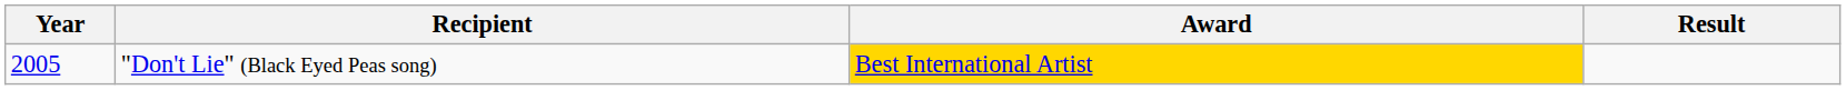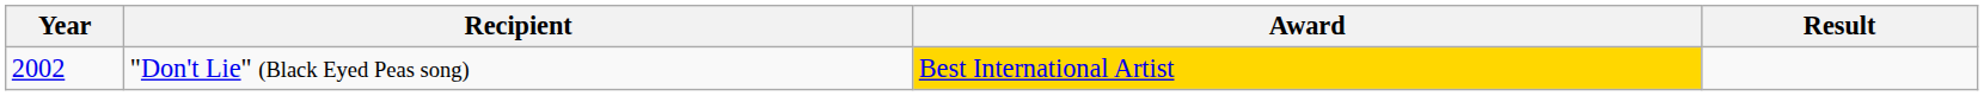"Don't Lie" (Black Eyed Peas song) | Year: 2005 -> 2002
